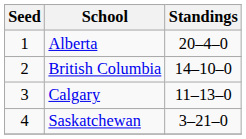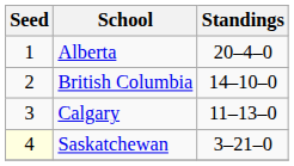Saskatchewan | Seed: no background -> lightyellow background
